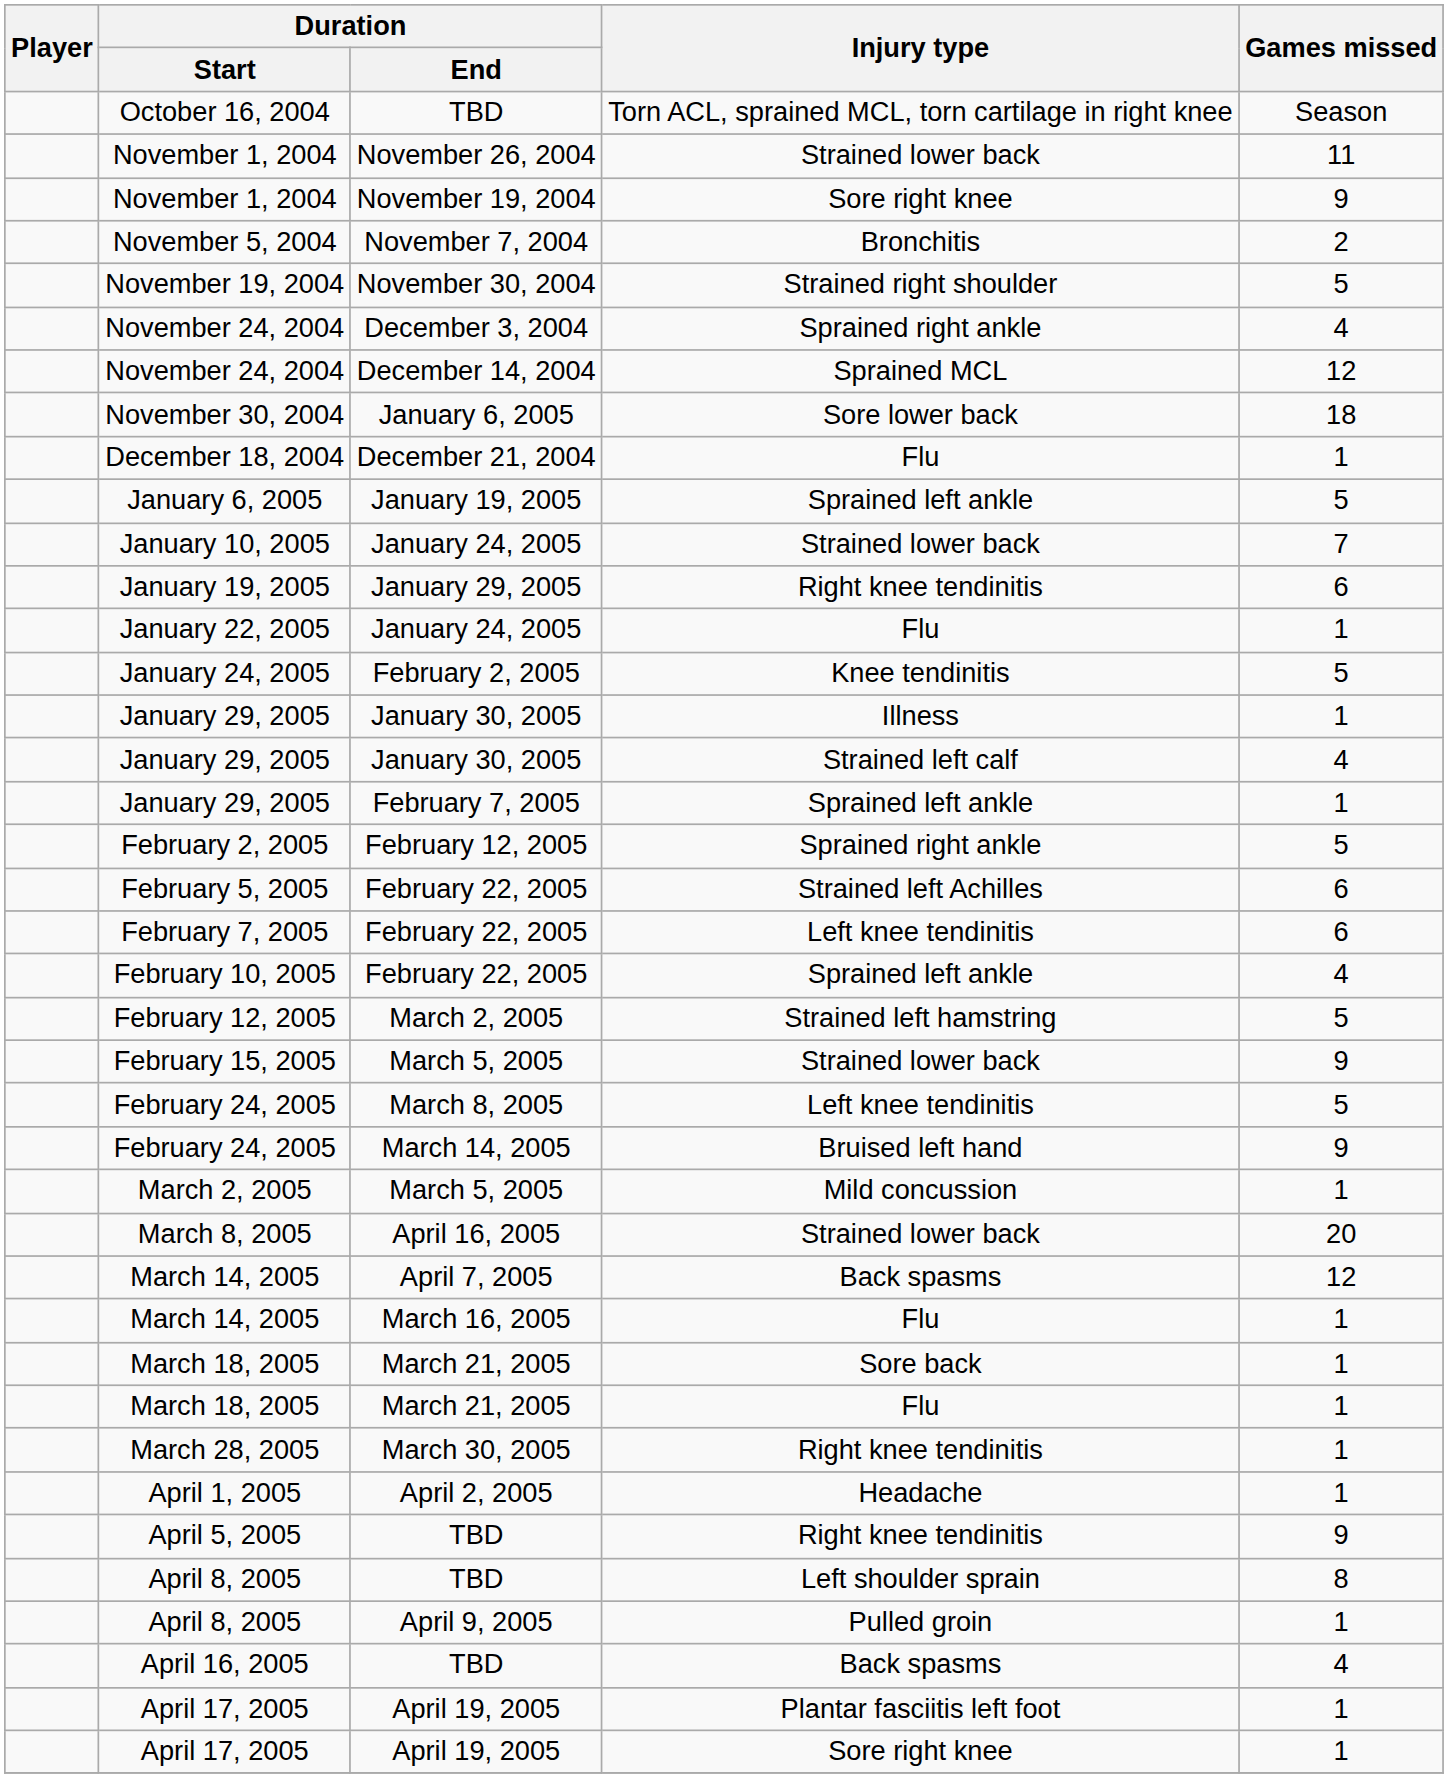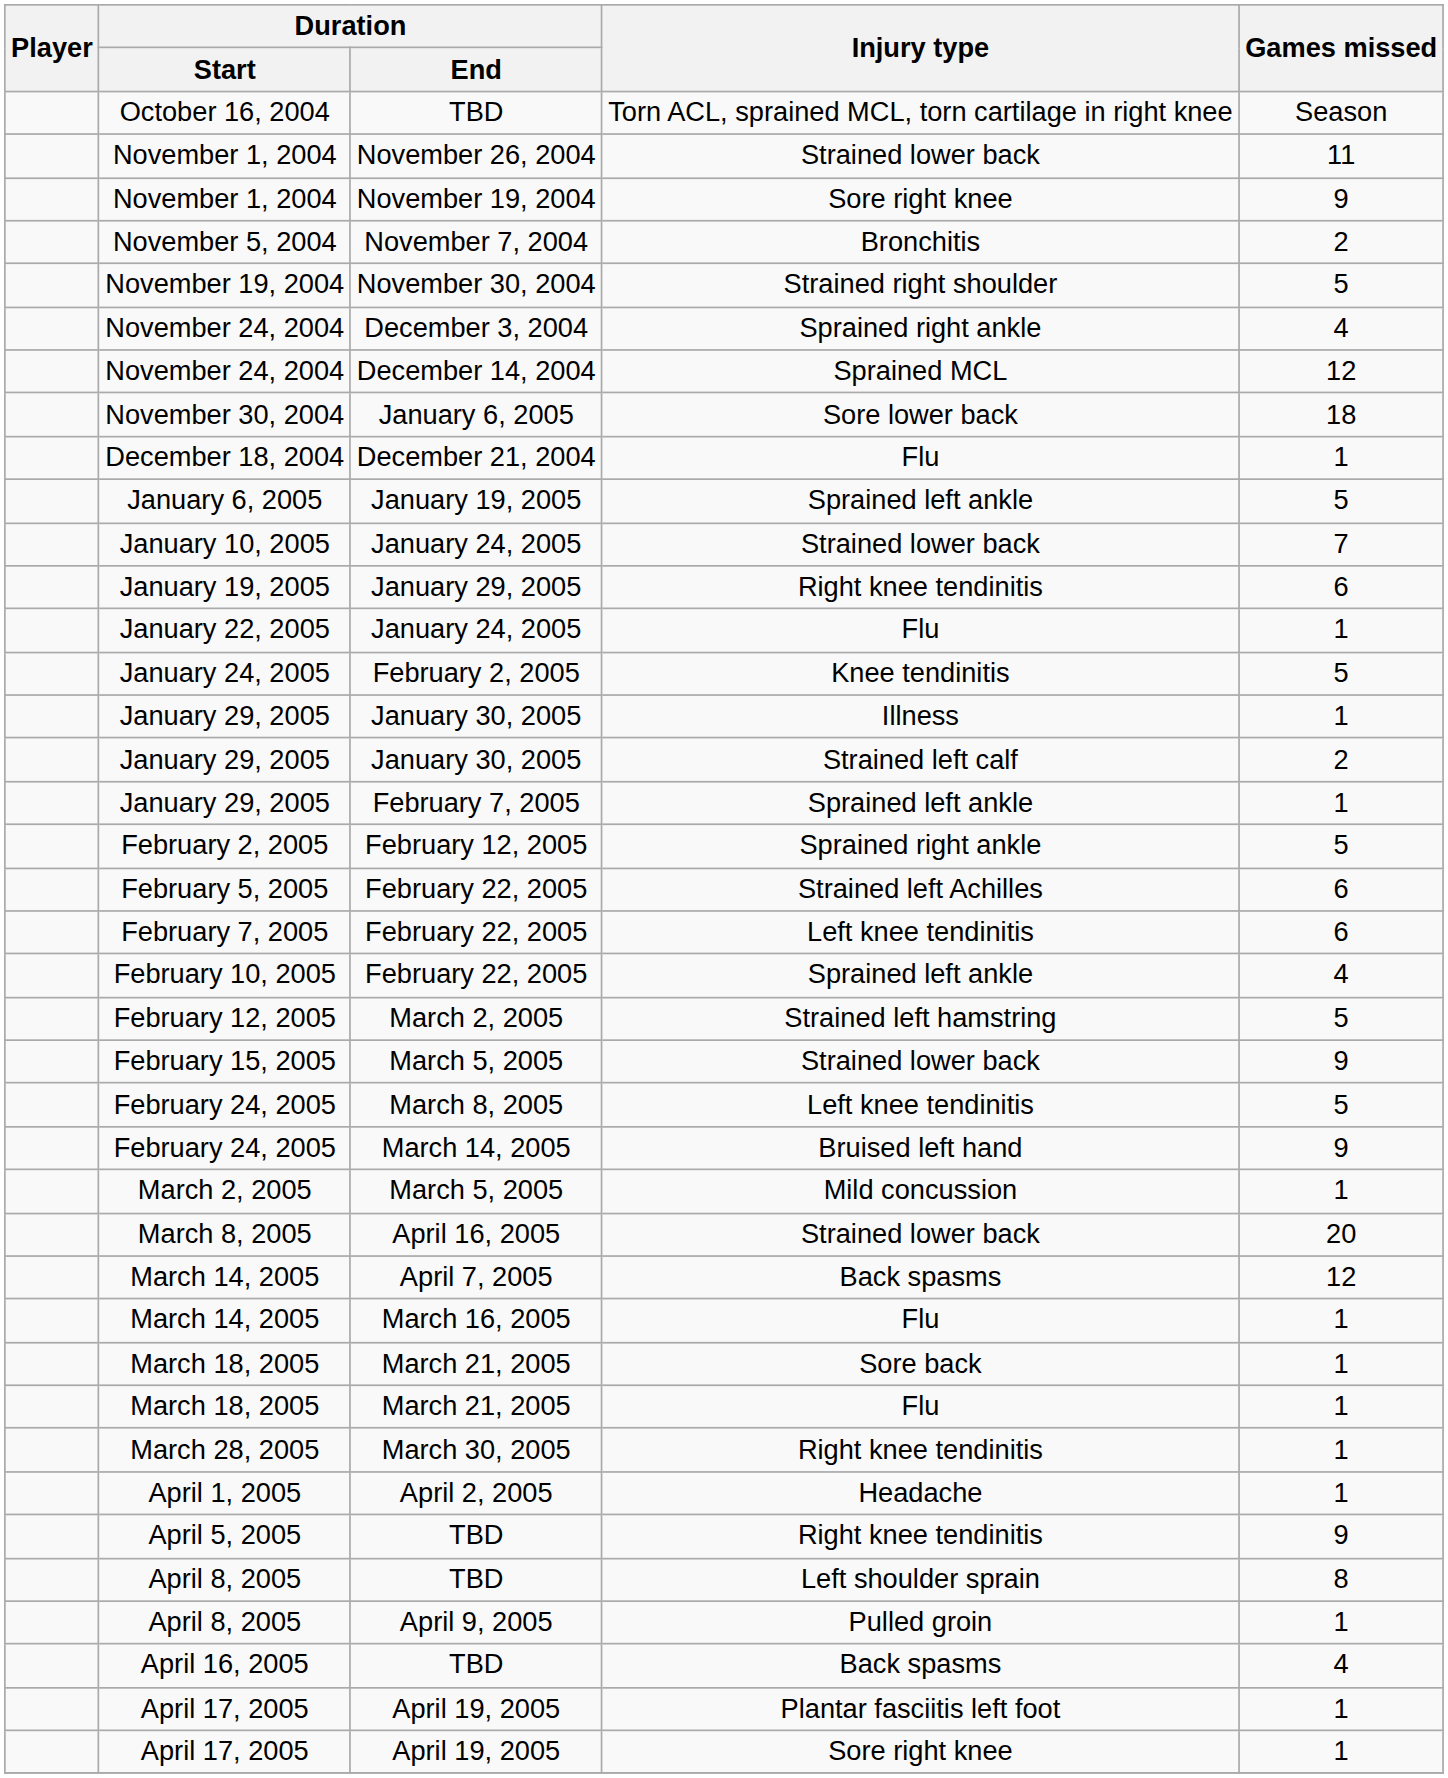January 29, 2005 / Strained left calf | Games missed: 4 -> 2
